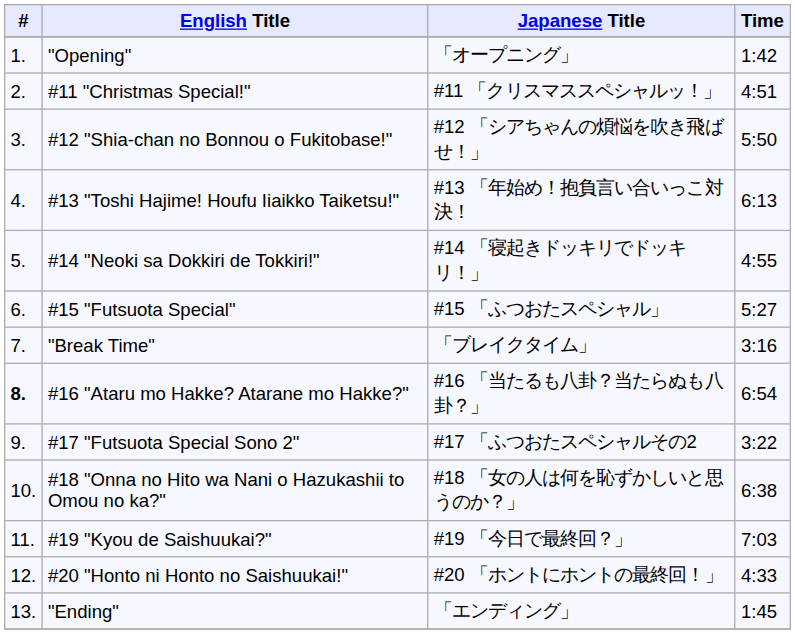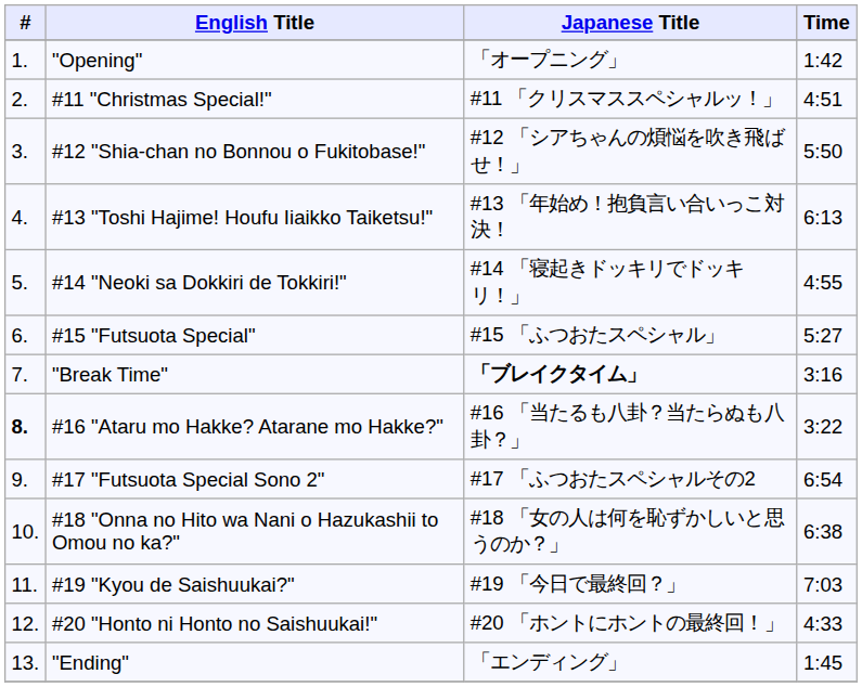"Break Time" | Japanese Title: normal -> bold
#16 "Ataru mo Hakke? Atarane mo Hakke?" | Time: 6:54 -> 3:22
#17 "Futsuota Special Sono 2" | Time: 3:22 -> 6:54
